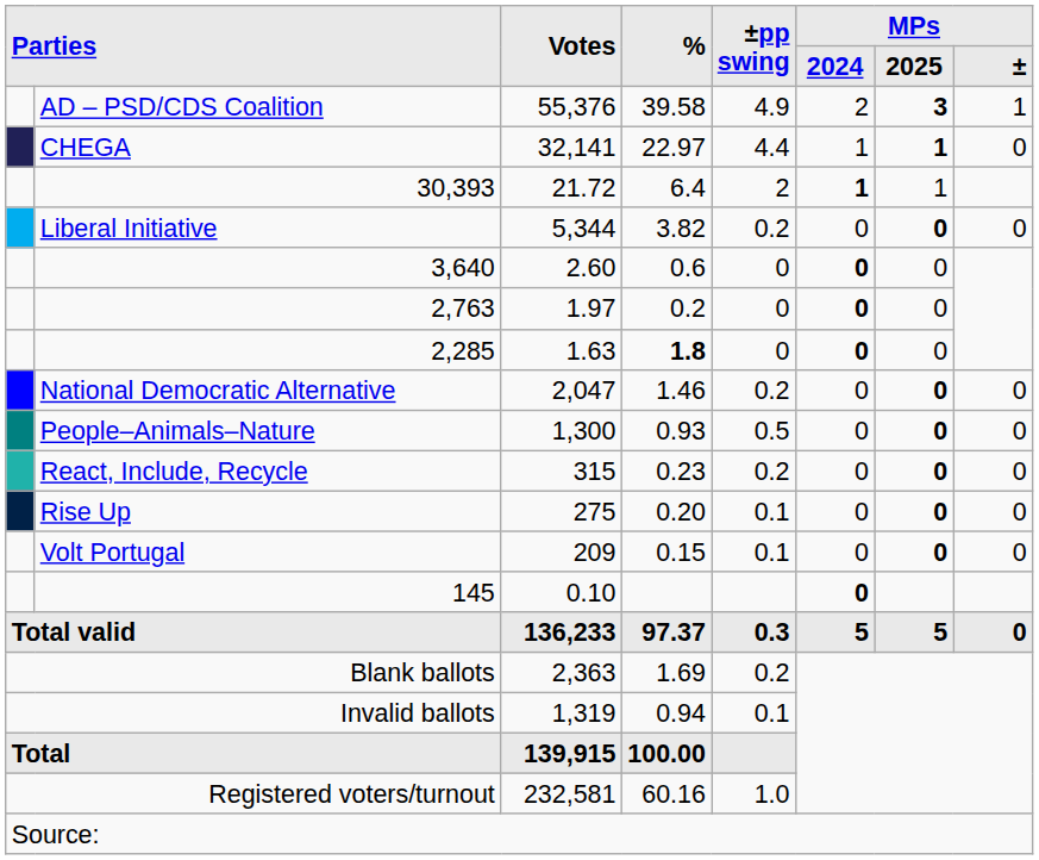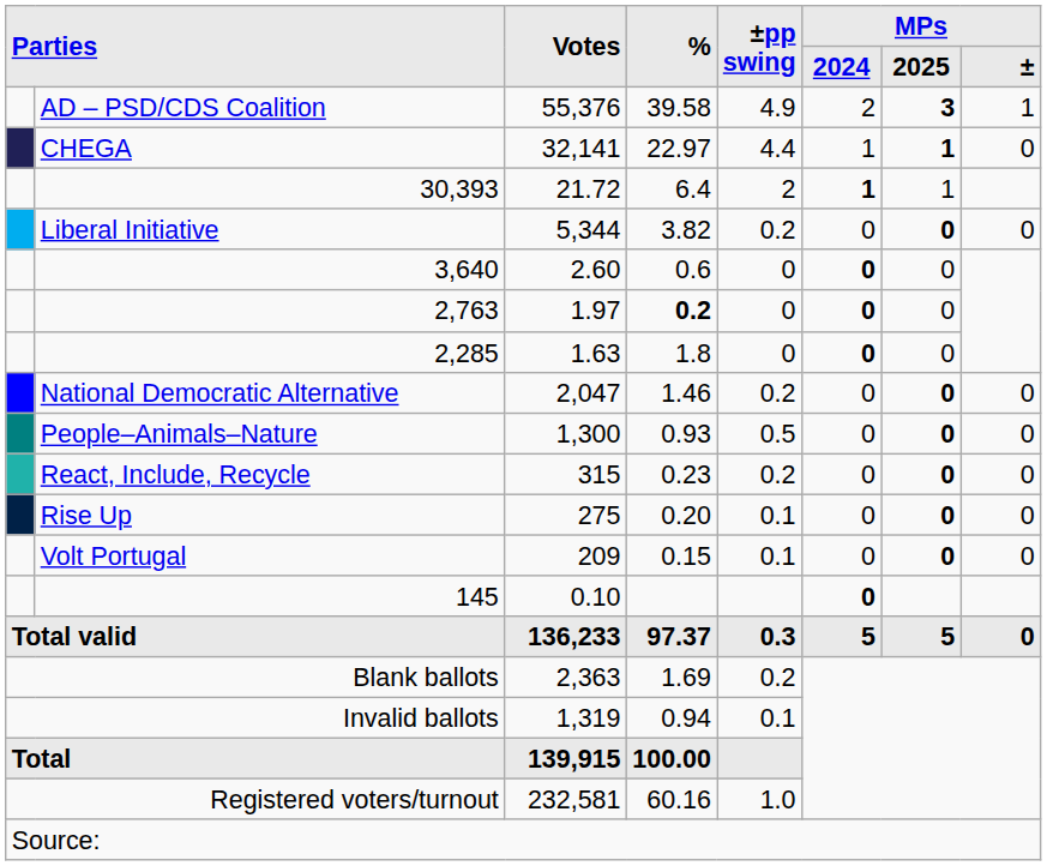2,763 | %: normal -> bold
2,285 | %: bold -> normal
